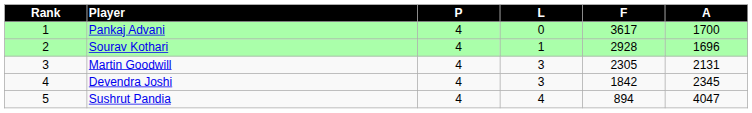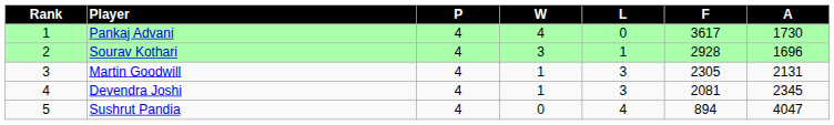+ column: W | 4 | 3 | 1 | 1 | 0
Pankaj Advani | A: 1700 -> 1730
Devendra Joshi | F: 1842 -> 2081
